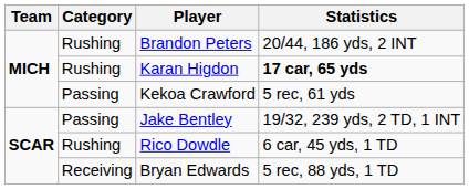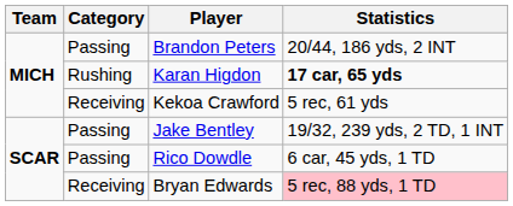Brandon Peters | Category: Rushing -> Passing
Kekoa Crawford | Category: Passing -> Receiving
Rico Dowdle | Category: Rushing -> Passing
Bryan Edwards | Statistics: no background -> pink background
